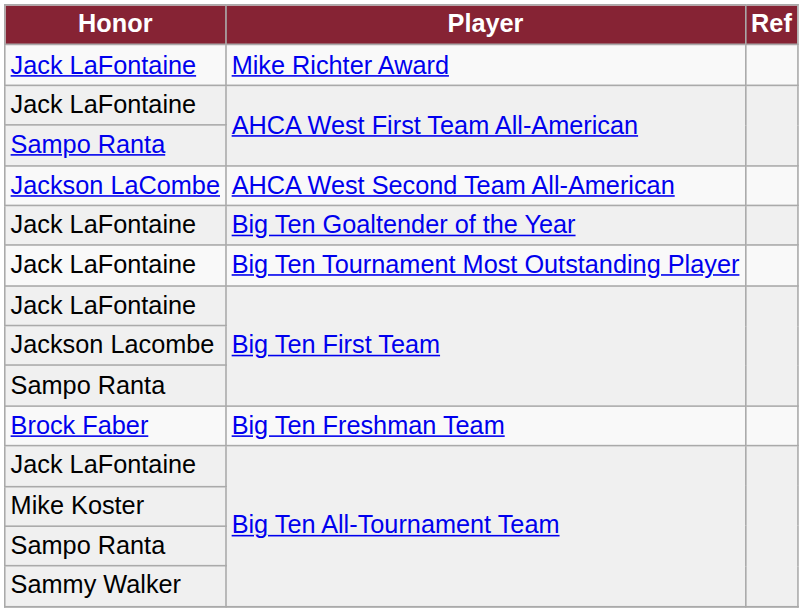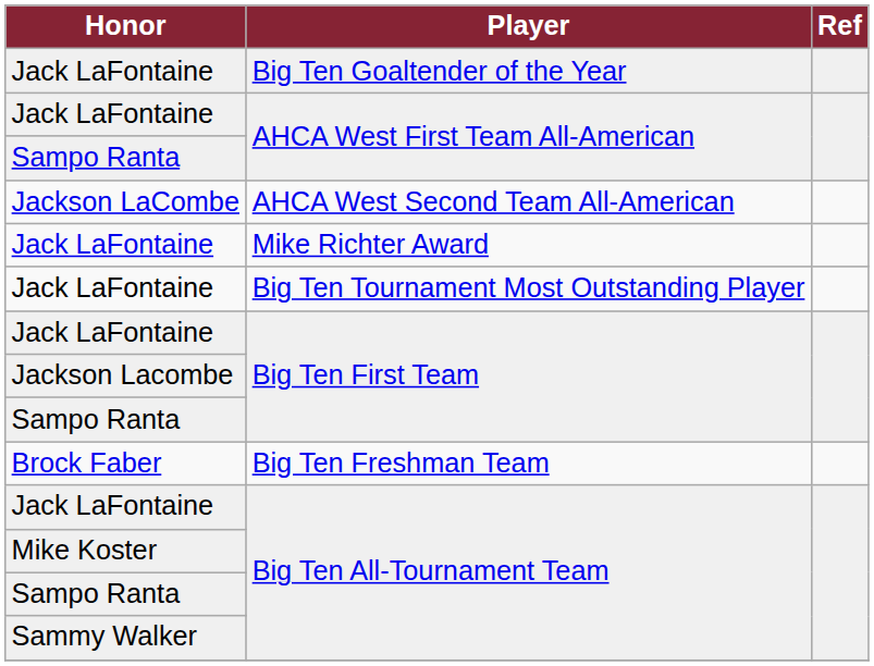rows swapped: Mike Richter Award <-> Big Ten Goaltender of the Year
